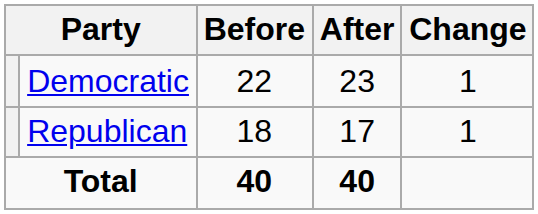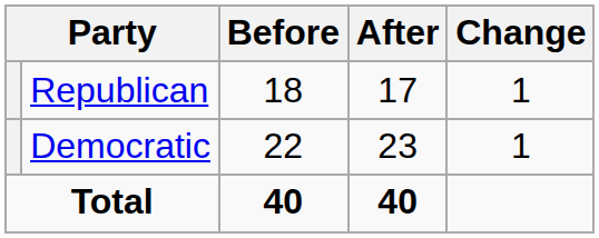rows swapped: Democratic <-> Republican
